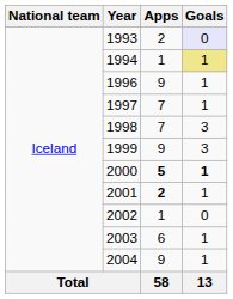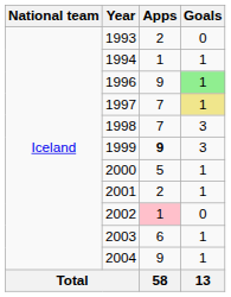1993 | Goals: lavender background -> no background
1994 | Goals: khaki background -> no background
1996 | Goals: no background -> lightgreen background
1997 | Goals: no background -> khaki background
1999 | Apps: normal -> bold
2000 | Apps: bold -> normal
2000 | Goals: bold -> normal
2001 | Apps: bold -> normal
2002 | Apps: no background -> pink background
